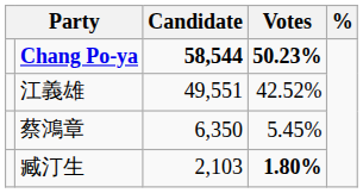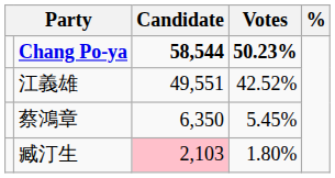臧汀生 | Candidate: no background -> pink background
臧汀生 | Votes: bold -> normal
